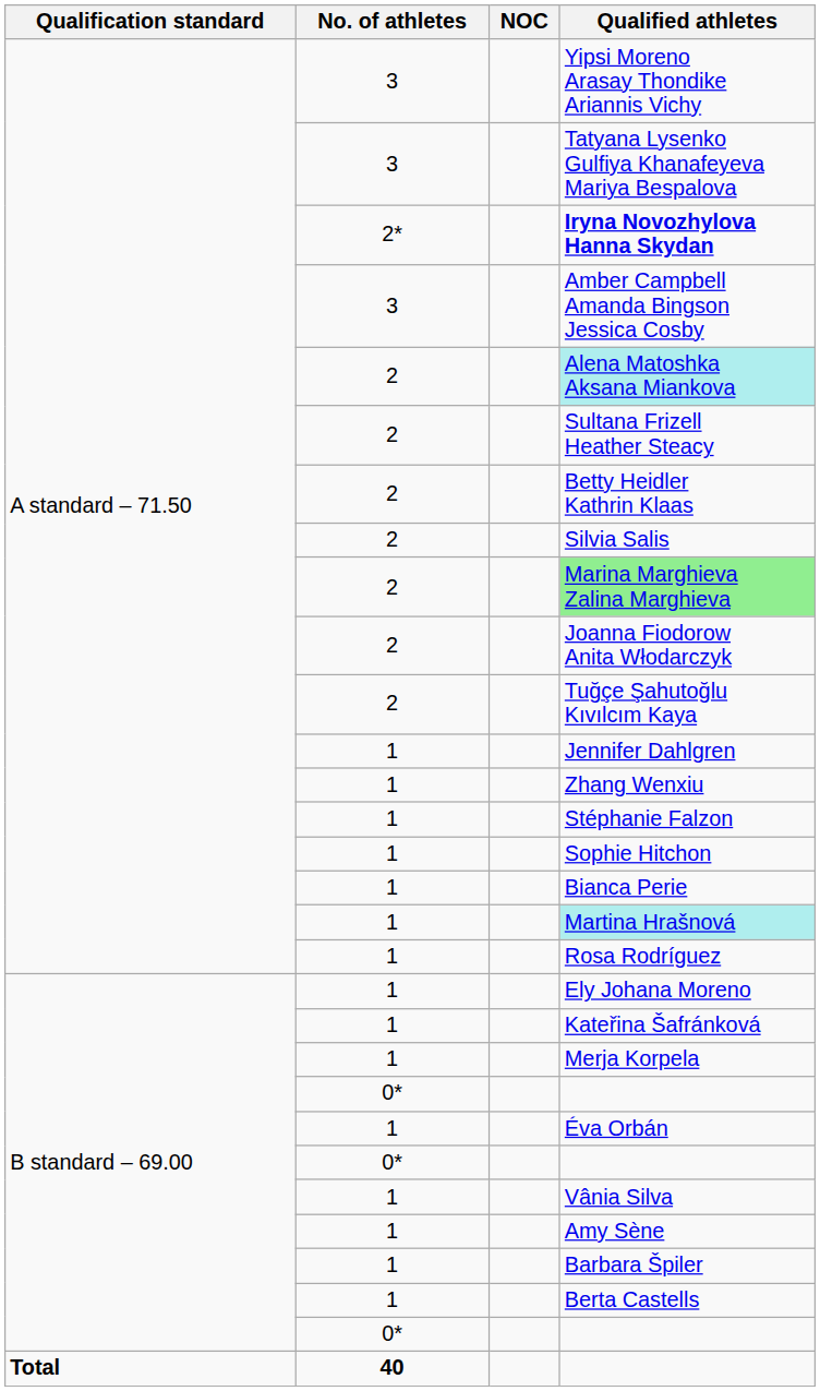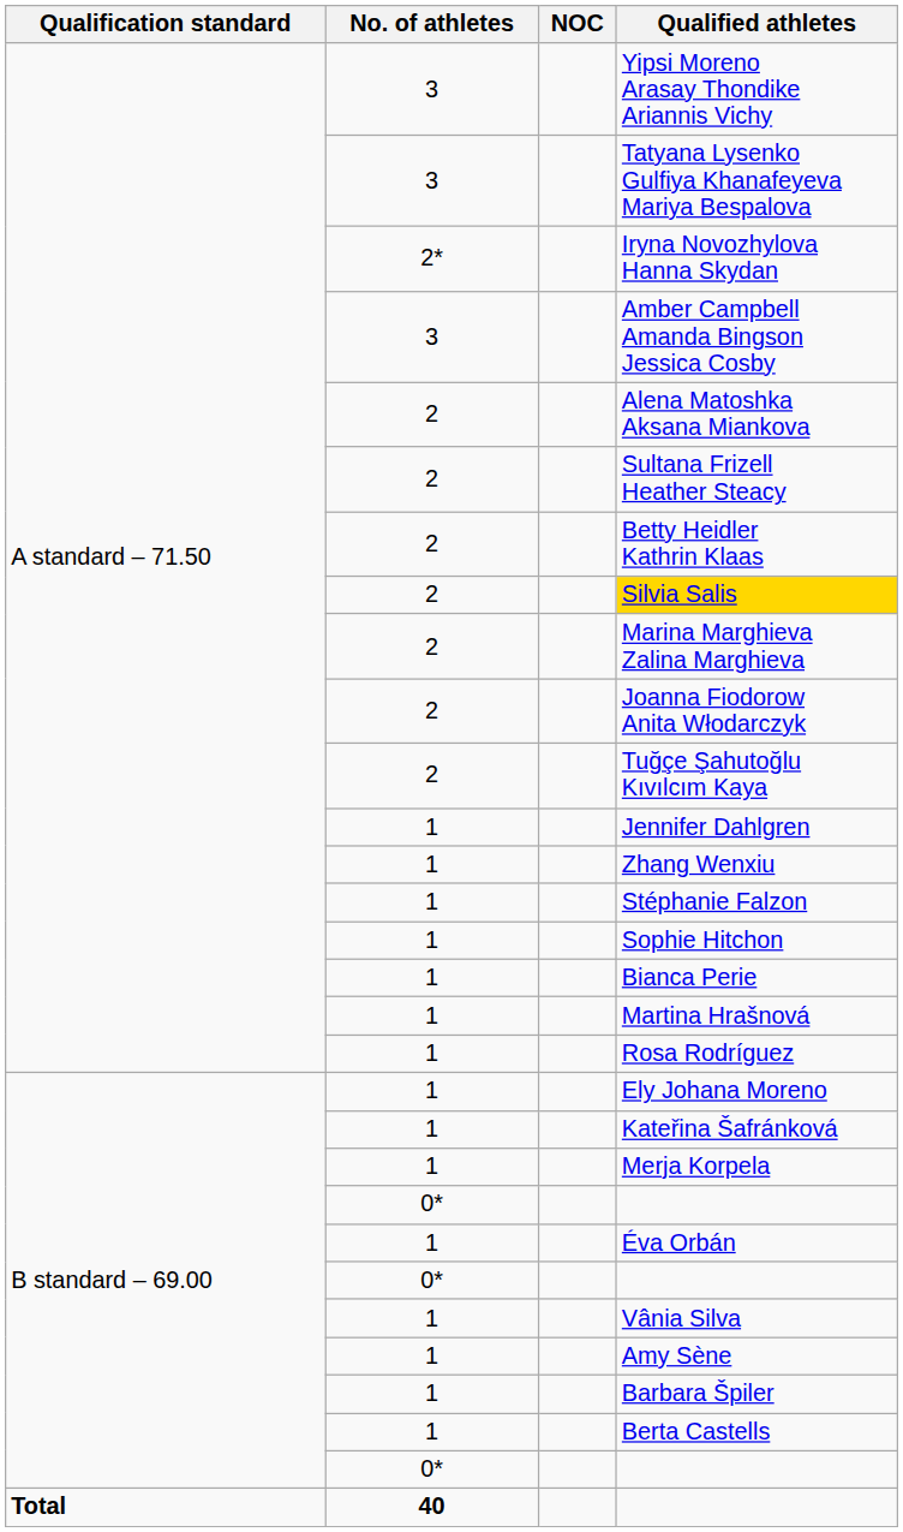Iryna Novozhylova Hanna Skydan | Qualified athletes: bold -> normal
Alena Matoshka Aksana Miankova | Qualified athletes: paleturquoise background -> no background
Silvia Salis | Qualified athletes: no background -> gold background
Marina Marghieva Zalina Marghieva | Qualified athletes: lightgreen background -> no background
Martina Hrašnová | Qualified athletes: paleturquoise background -> no background
